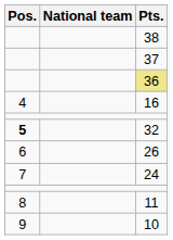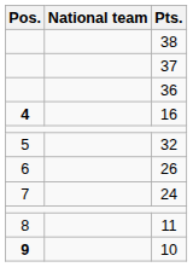36 | Pts.: khaki background -> no background
16 | Pos.: normal -> bold
32 | Pos.: bold -> normal
10 | Pos.: normal -> bold
